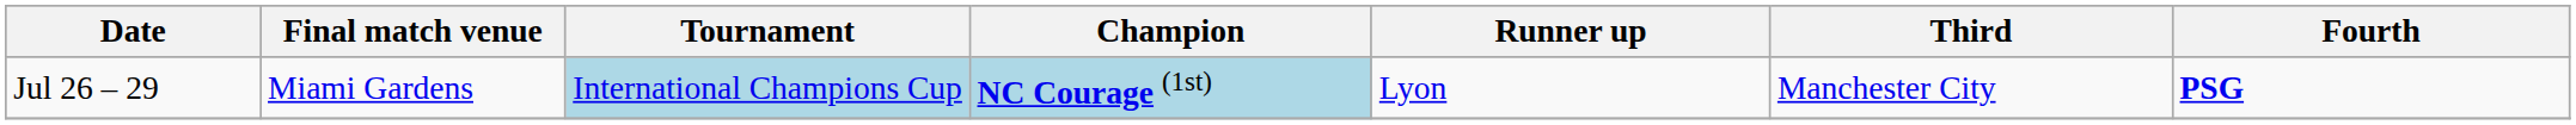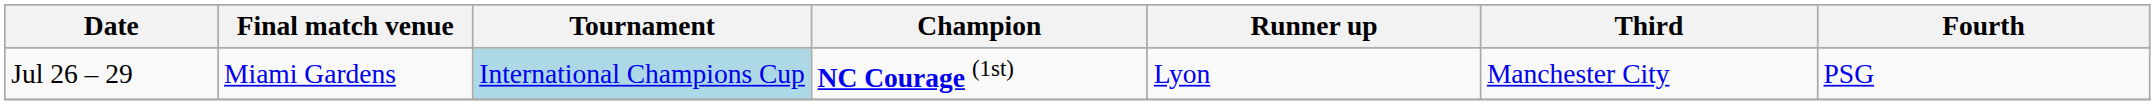Jul 26 – 29 | Champion: lightblue background -> no background
Jul 26 – 29 | Fourth: bold -> normal
